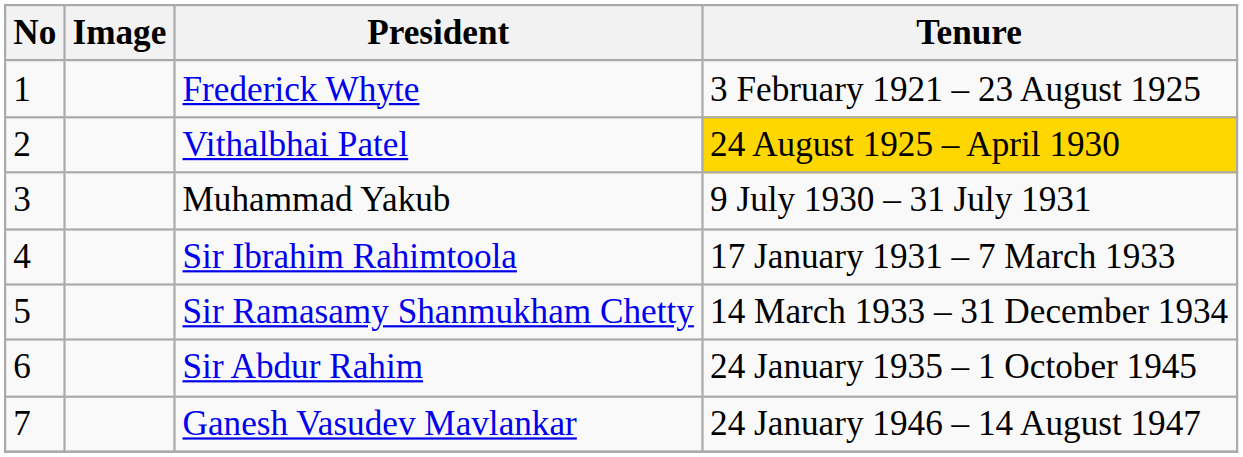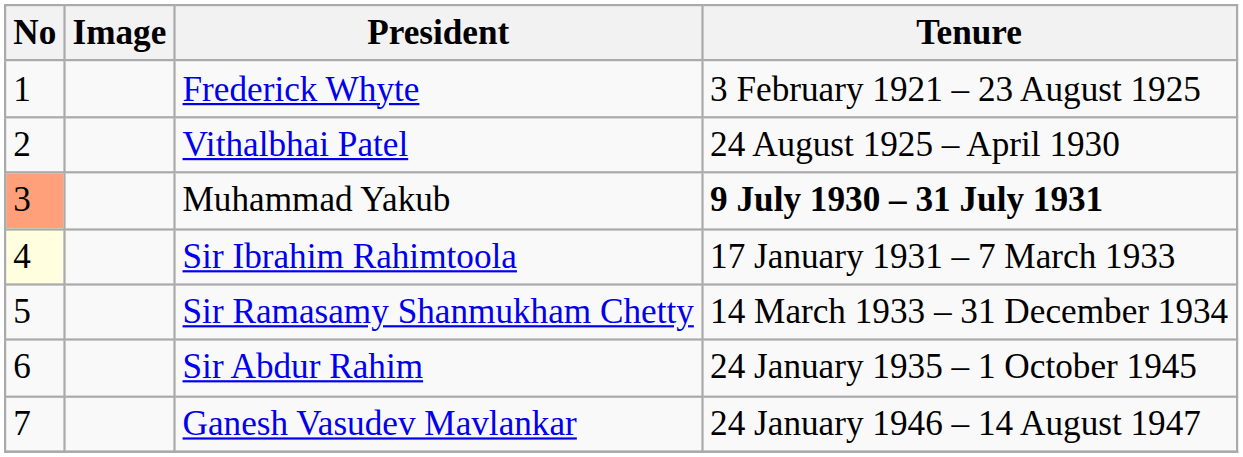Vithalbhai Patel | Tenure: gold background -> no background
Muhammad Yakub | No: no background -> lightsalmon background
Muhammad Yakub | Tenure: normal -> bold
Sir Ibrahim Rahimtoola | No: no background -> lightyellow background
